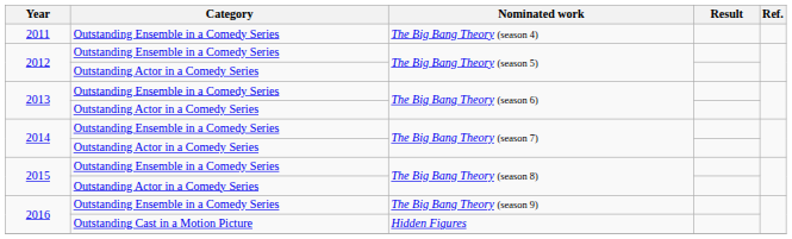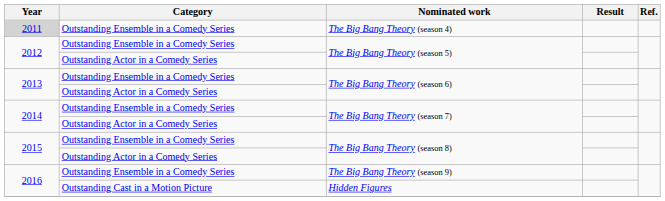The Big Bang Theory (season 4) | Year: no background -> lightgrey background
